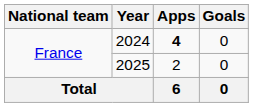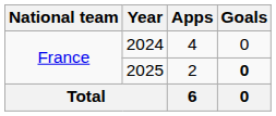2024 | Apps: bold -> normal
2025 | Goals: normal -> bold
